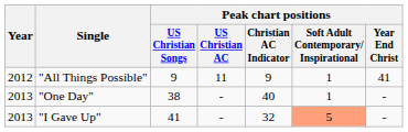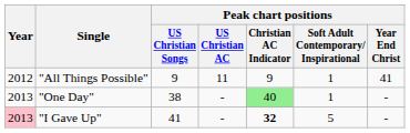"One Day" | Peak chart positions / Christian AC Indicator: no background -> lightgreen background
"I Gave Up" | Year: no background -> pink background
"I Gave Up" | Peak chart positions / Christian AC Indicator: normal -> bold
"I Gave Up" | column 6: lightsalmon background -> no background
